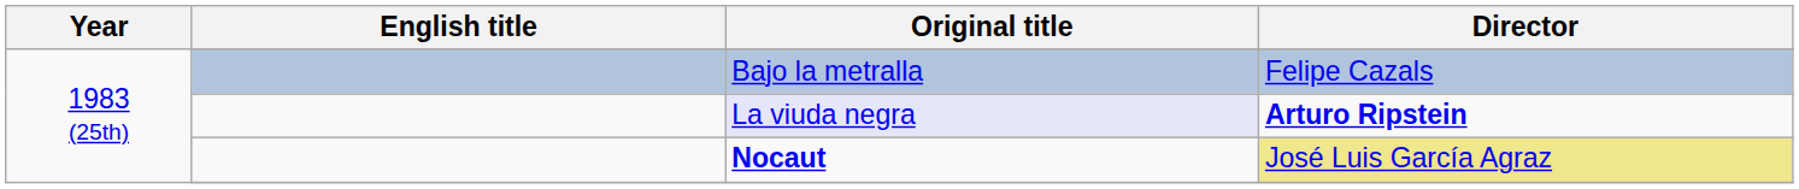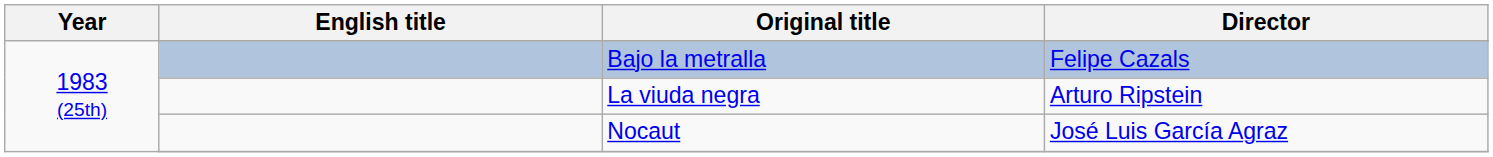La viuda negra | Original title: lavender background -> no background
La viuda negra | Director: bold -> normal
Nocaut | Original title: bold -> normal
Nocaut | Director: khaki background -> no background
